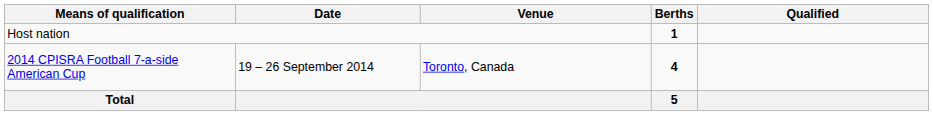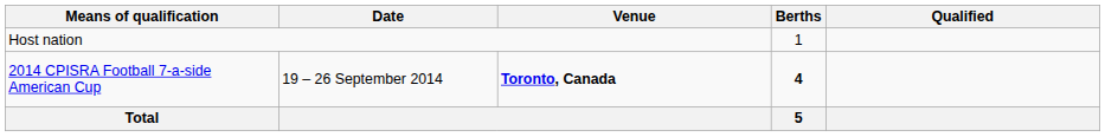Host nation | Berths: bold -> normal
2014 CPISRA Football 7-a-side American Cup | Venue: normal -> bold
